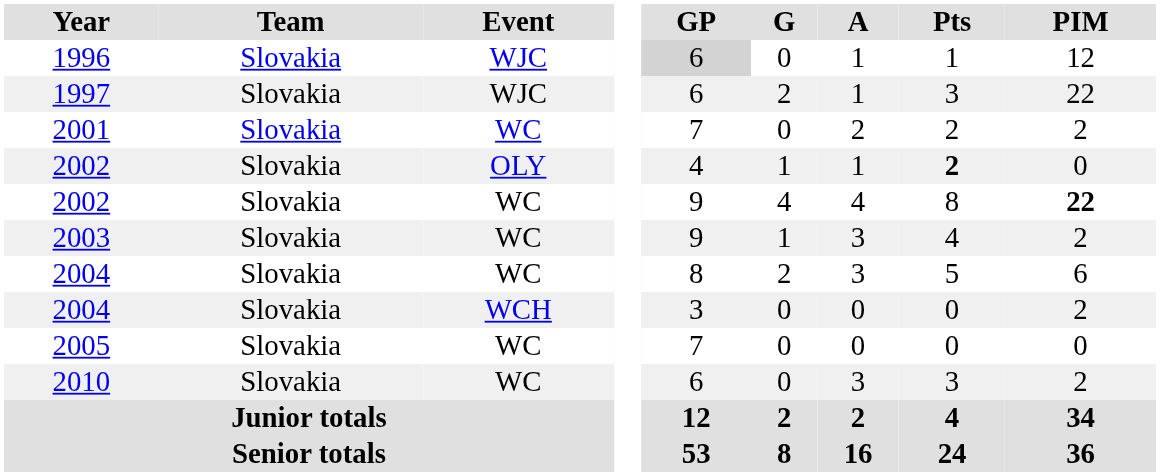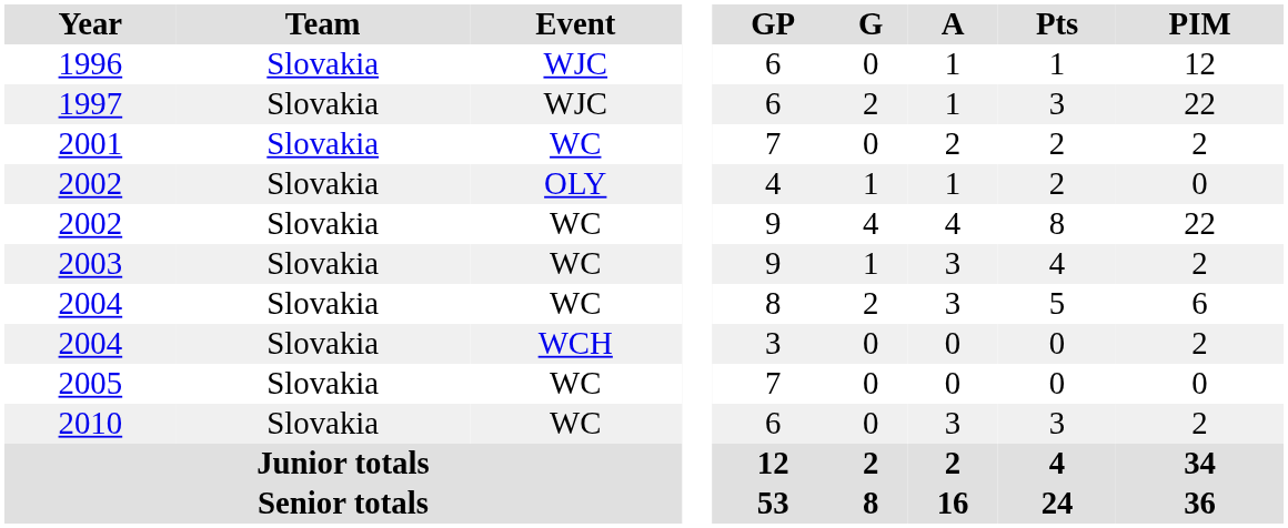1996 | GP: lightgrey background -> no background
2002 / OLY | Pts: bold -> normal
2002 / WC | PIM: bold -> normal
